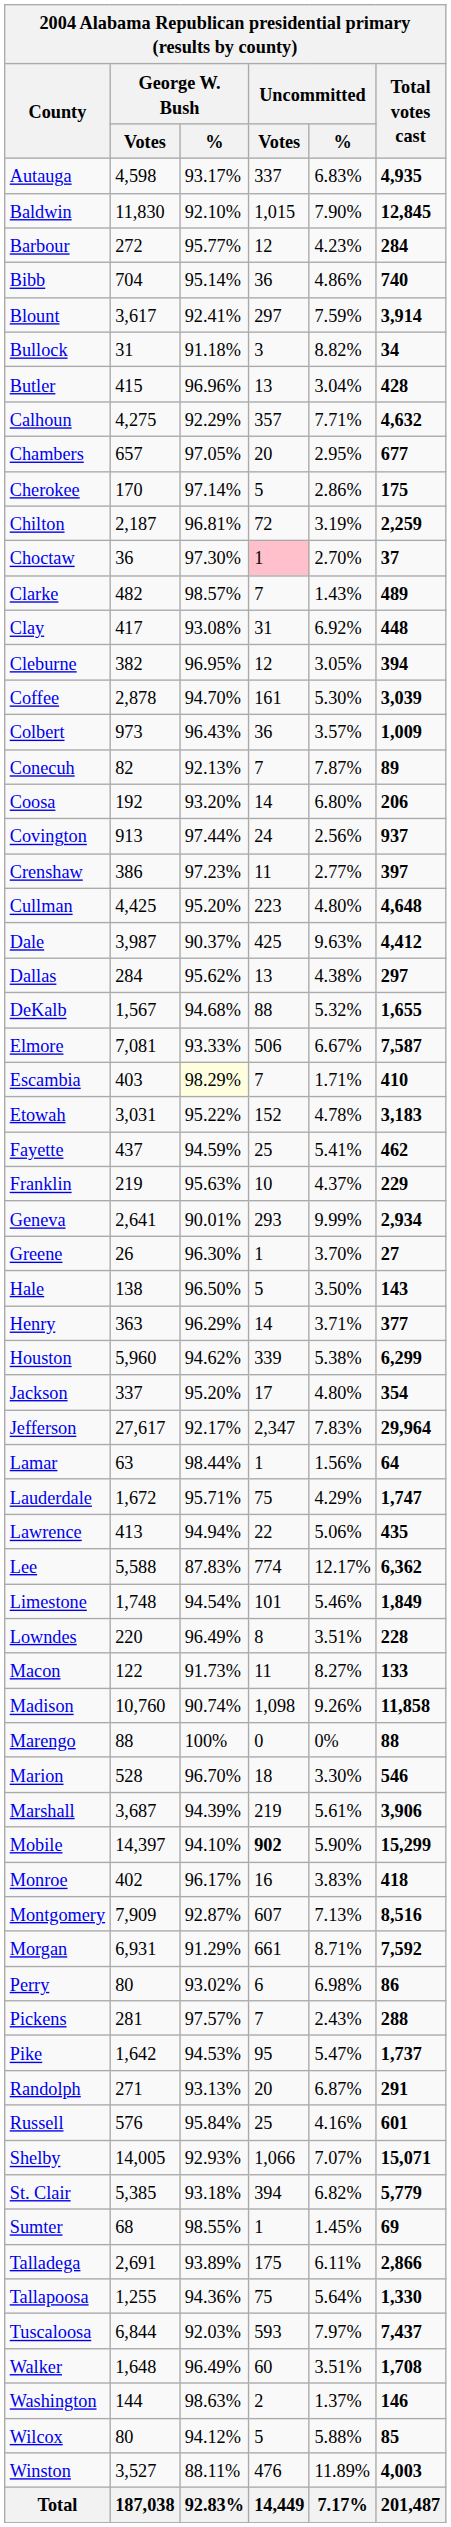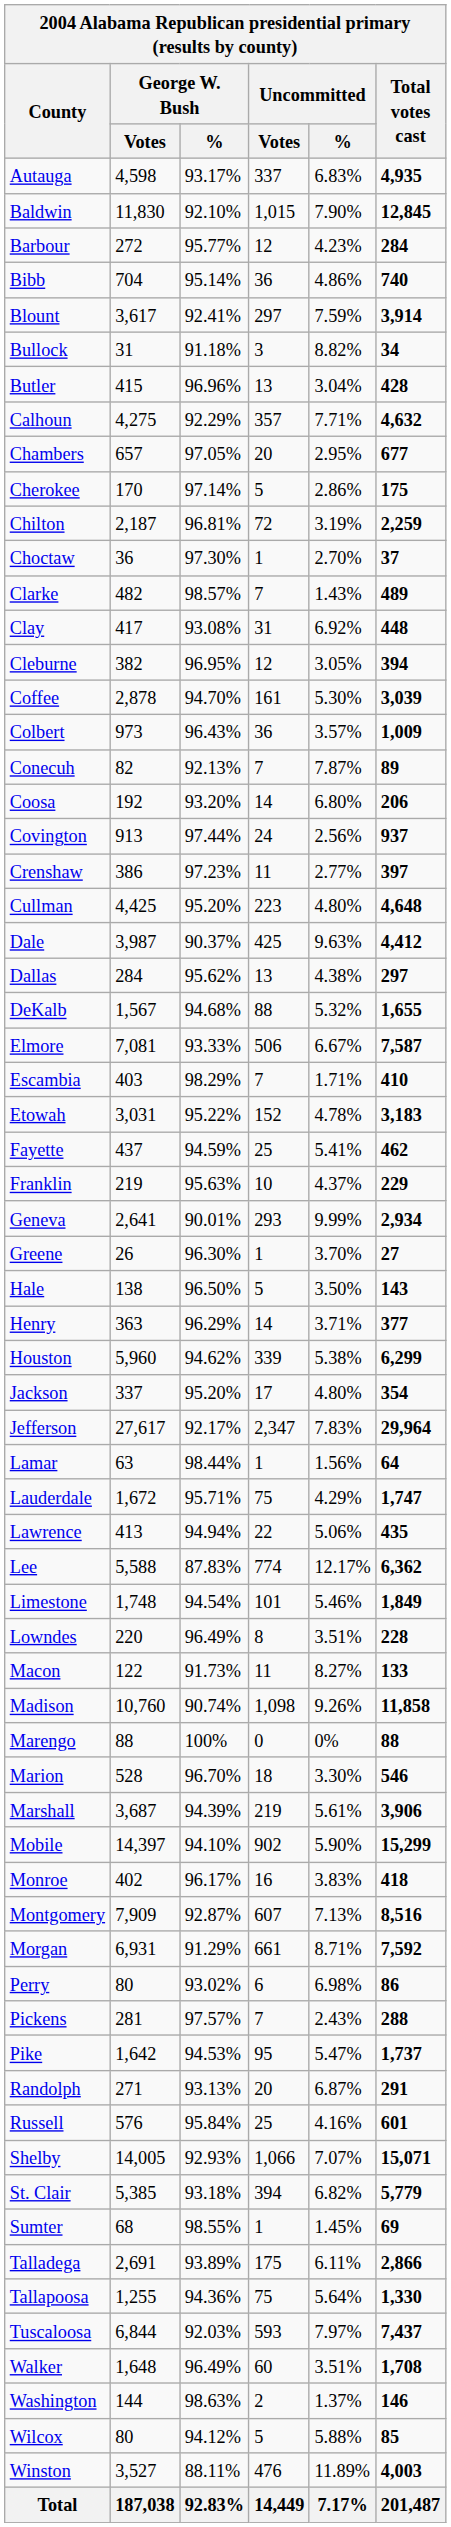Choctaw | Uncommitted / Votes: pink background -> no background
Escambia | George W. Bush / %: lightyellow background -> no background
Mobile | Uncommitted / Votes: bold -> normal
